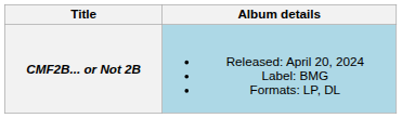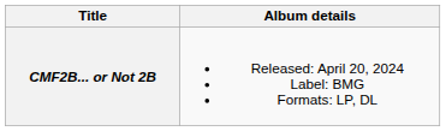CMF2B... or Not 2B | Album details: lightblue background -> no background
